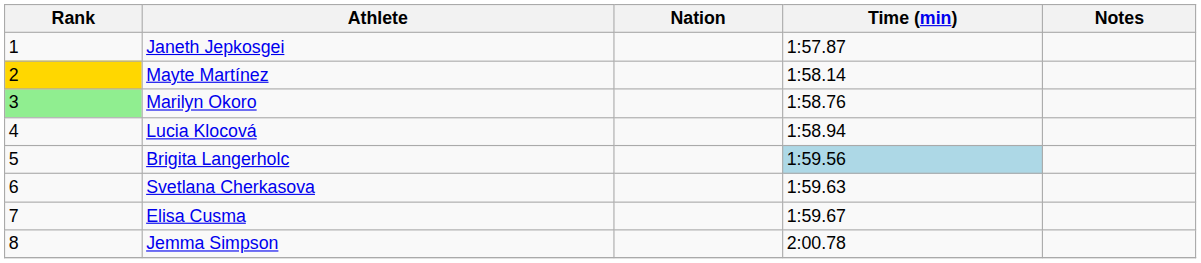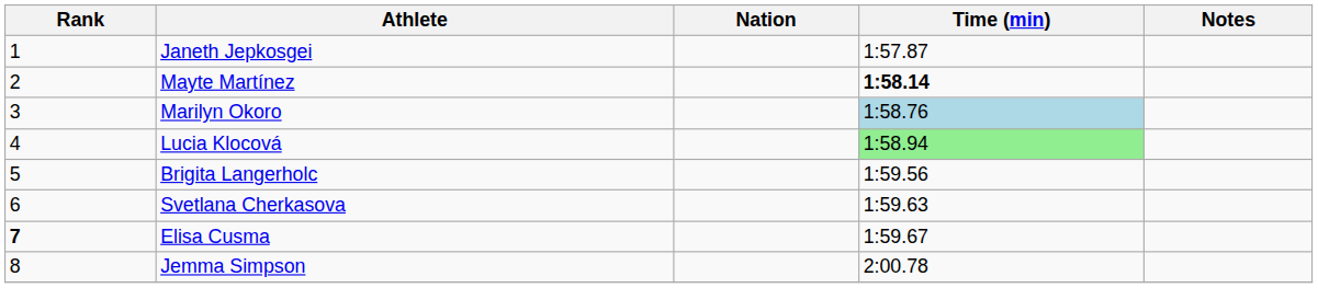Mayte Martínez | Rank: gold background -> no background
Mayte Martínez | Time (min): normal -> bold
Marilyn Okoro | Rank: lightgreen background -> no background
Marilyn Okoro | Time (min): no background -> lightblue background
Lucia Klocová | Time (min): no background -> lightgreen background
Brigita Langerholc | Time (min): lightblue background -> no background
Elisa Cusma | Rank: normal -> bold
